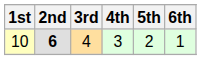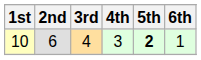10 | 2nd: bold -> normal
10 | 5th: normal -> bold
